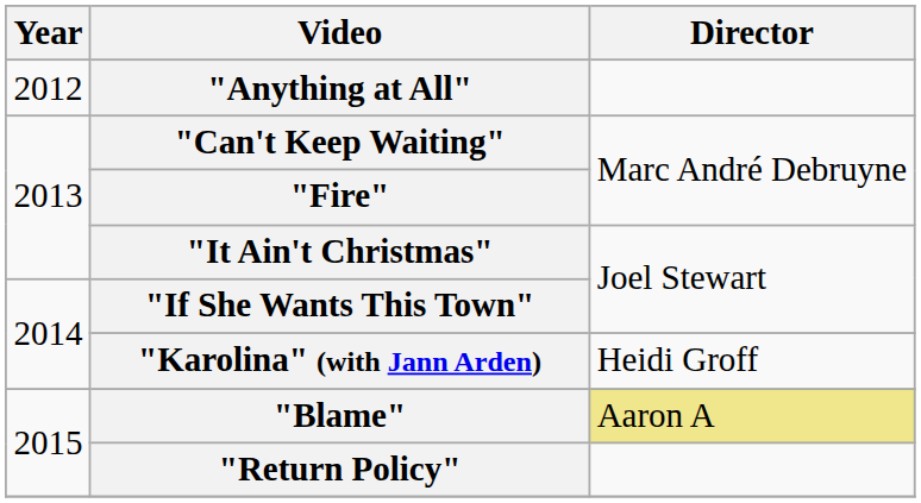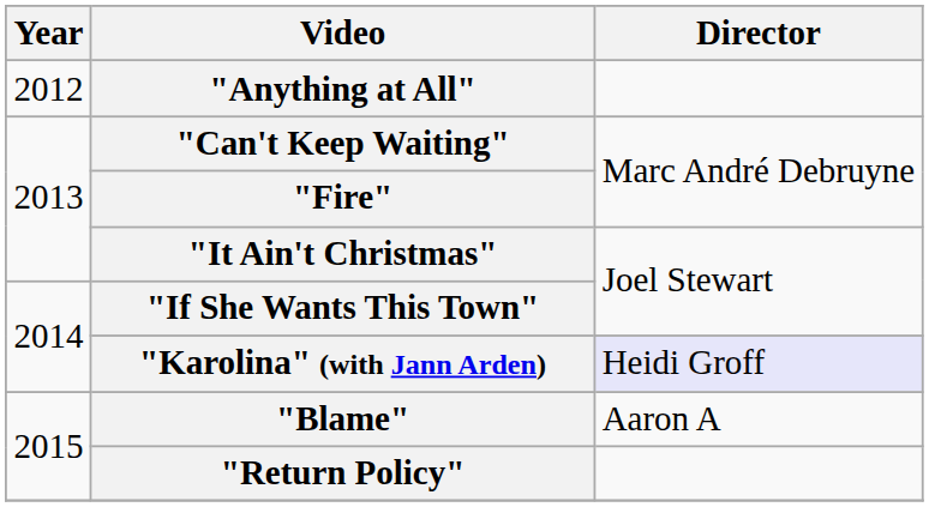"Karolina" (with Jann Arden) | Director: no background -> lavender background
"Blame" | Director: khaki background -> no background
